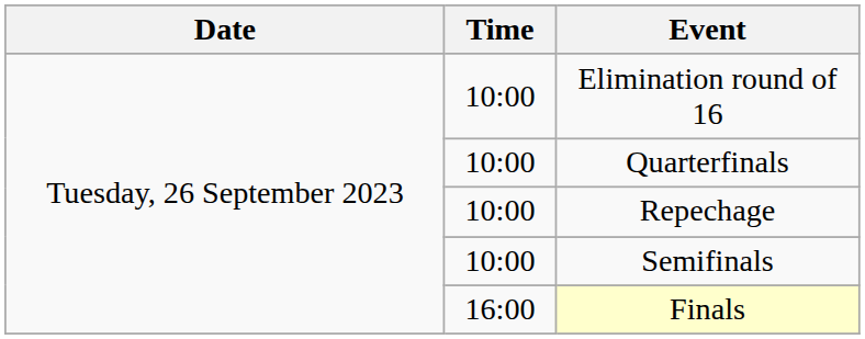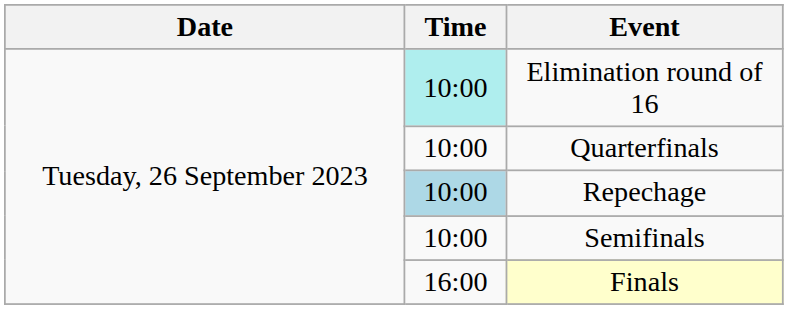Elimination round of 16 | Time: no background -> paleturquoise background
Repechage | Time: no background -> lightblue background
